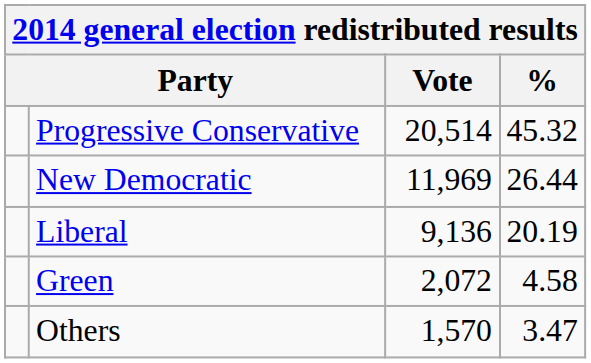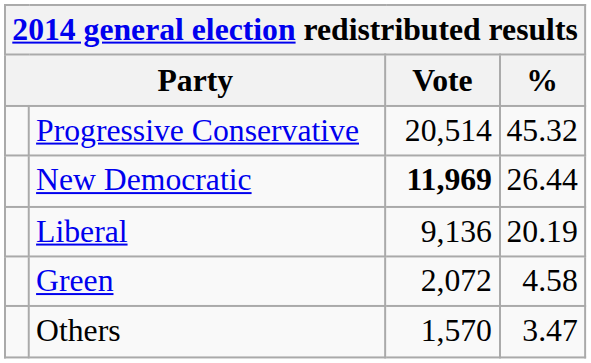New Democratic | Vote: normal -> bold
